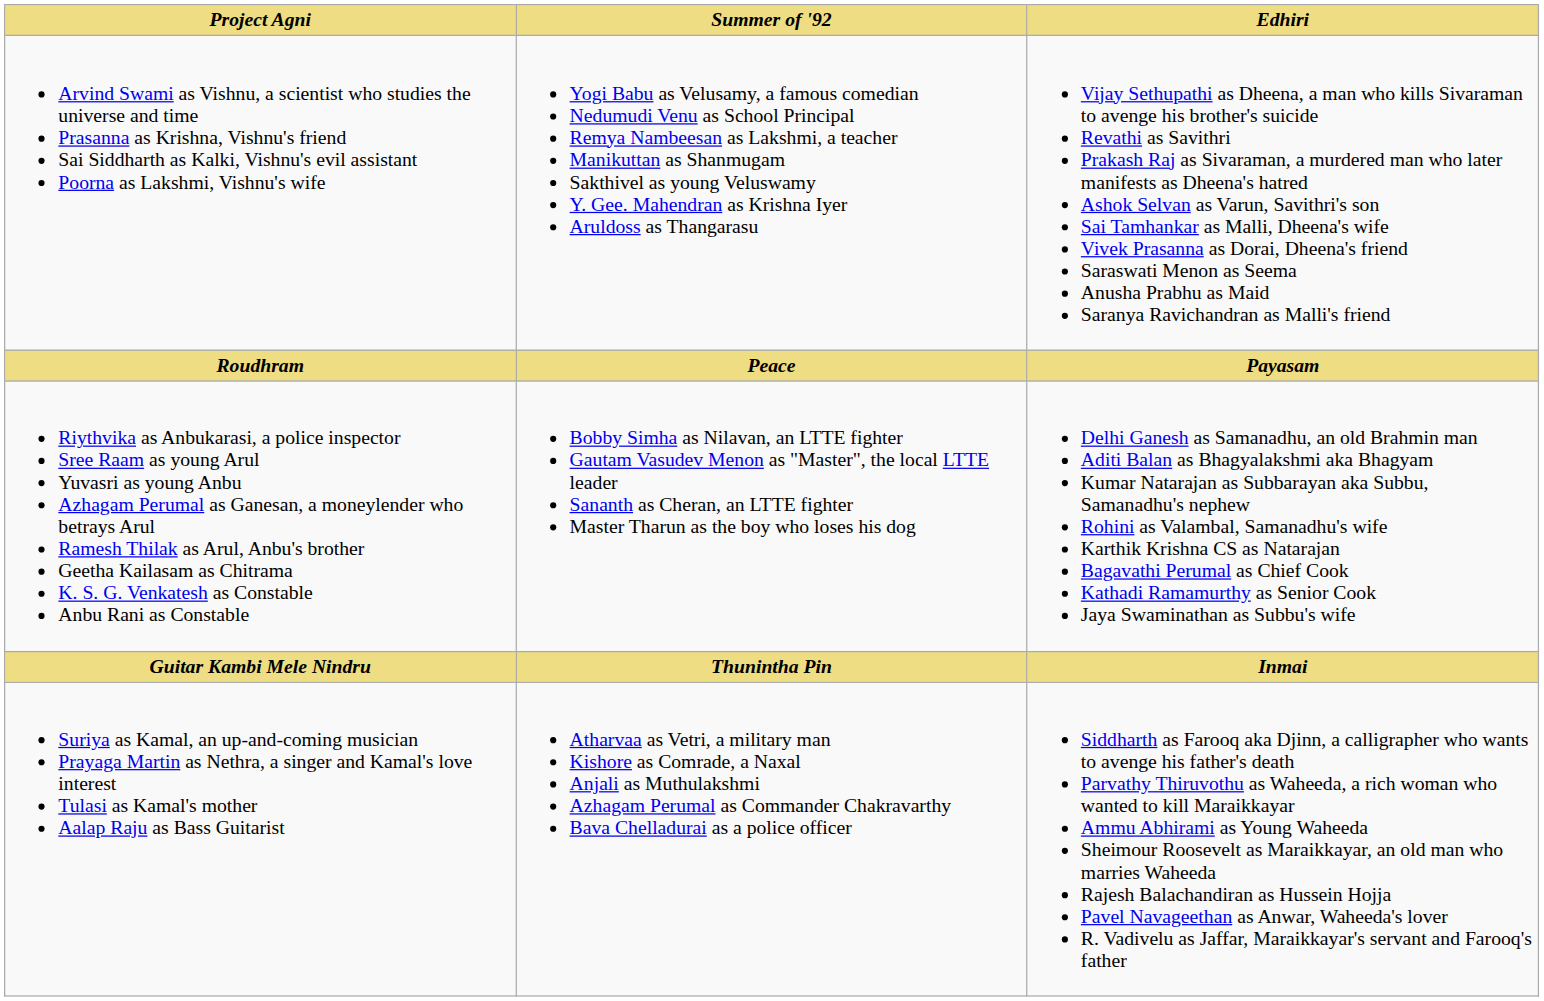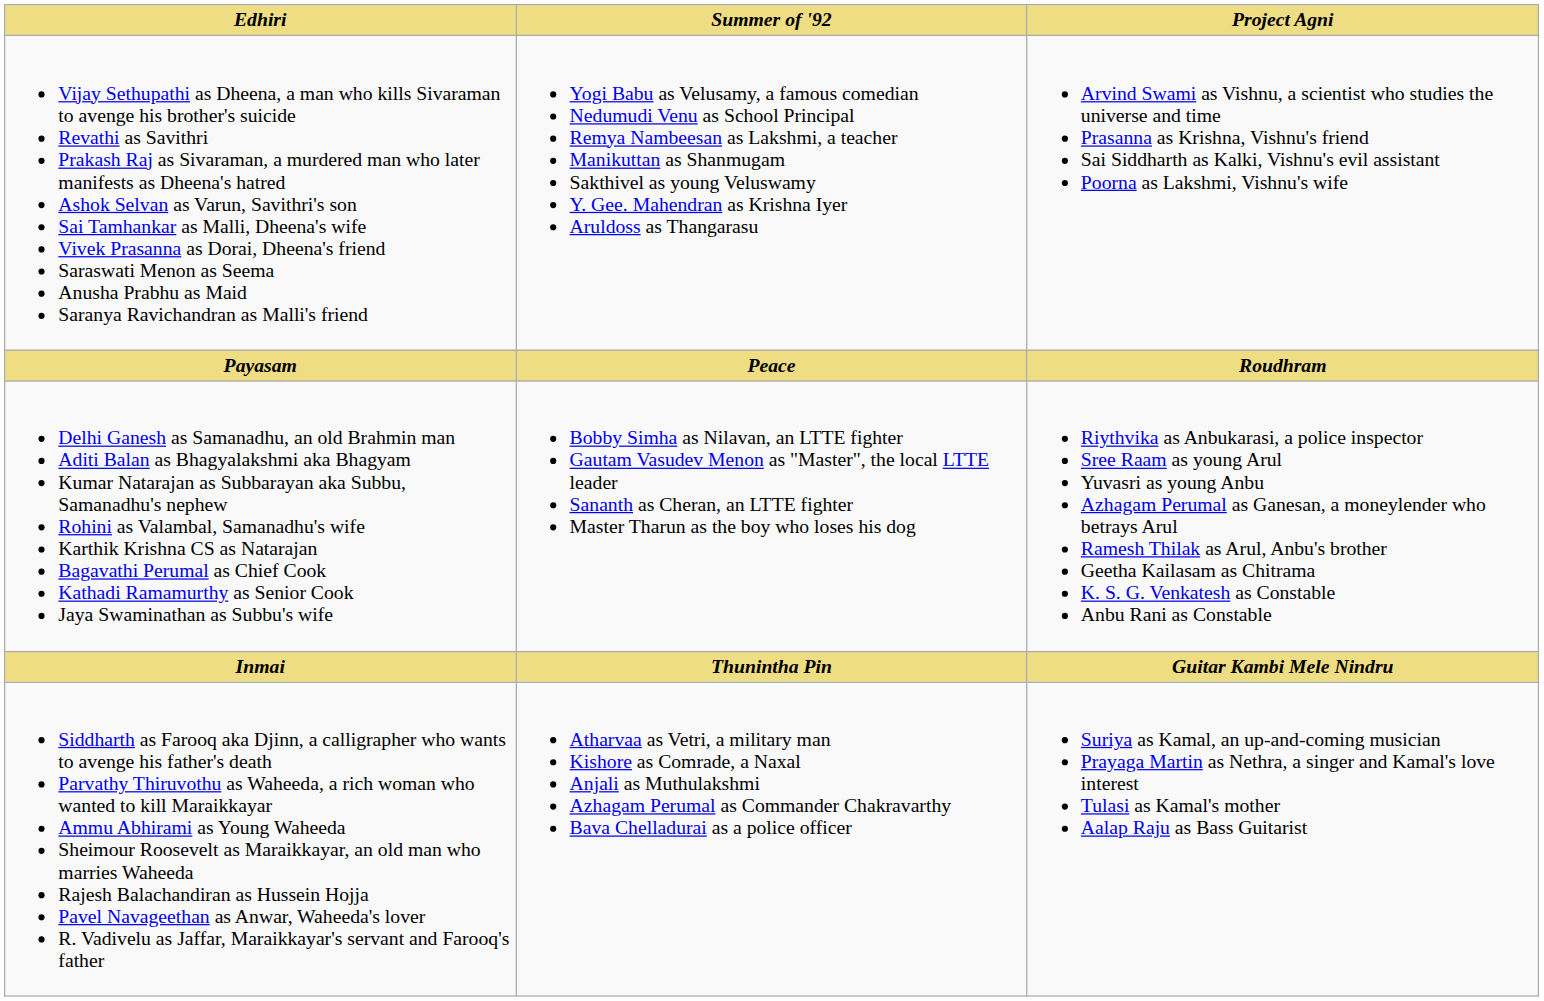columns swapped: Edhiri <-> Project Agni
